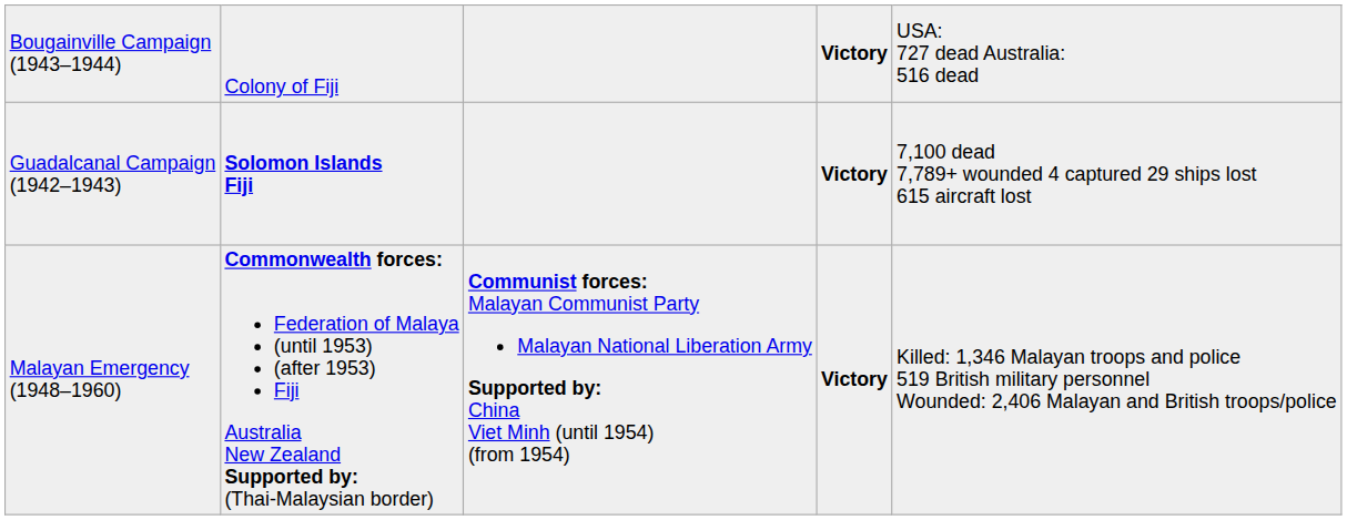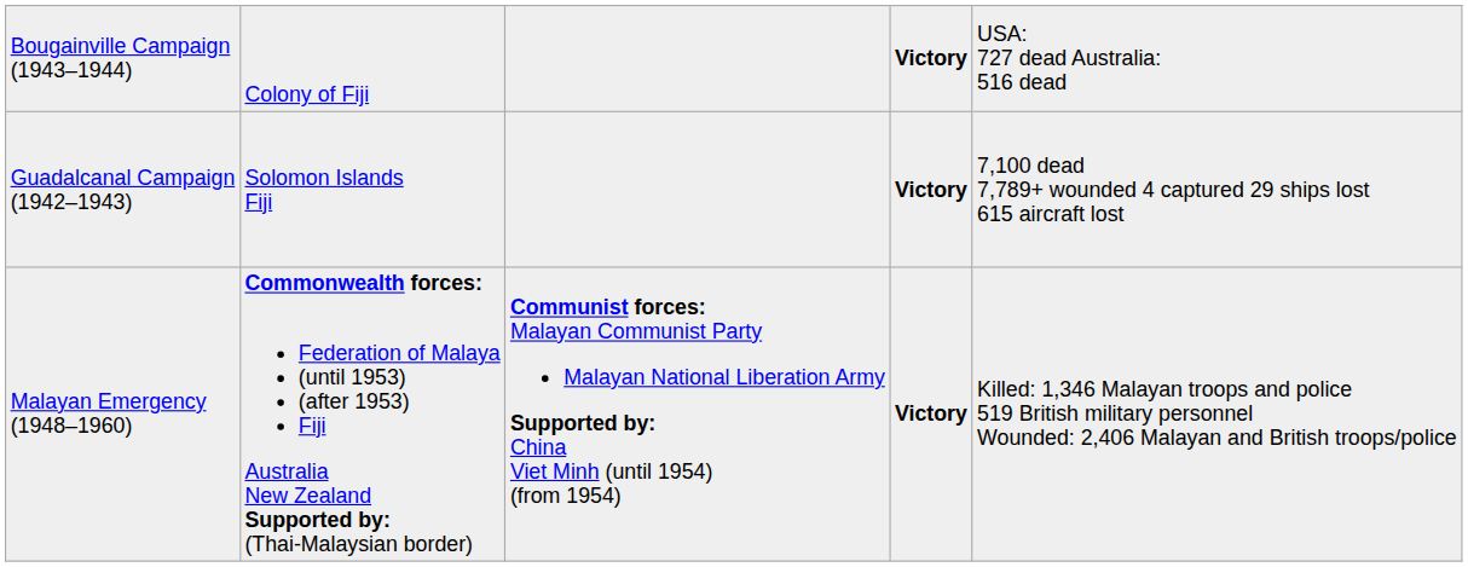Guadalcanal Campaign (1942–1943) | column 2: bold -> normal
